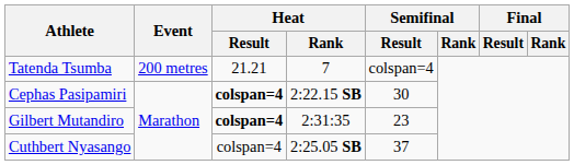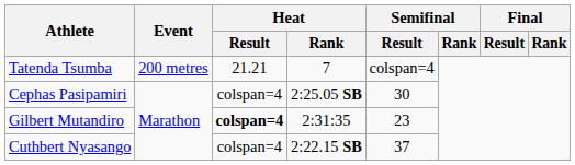Cephas Pasipamiri | Heat / Result: bold -> normal
Cephas Pasipamiri | Heat / Rank: 2:22.15 SB -> 2:25.05 SB
Cuthbert Nyasango | Heat / Rank: 2:25.05 SB -> 2:22.15 SB
